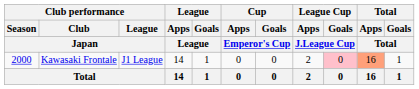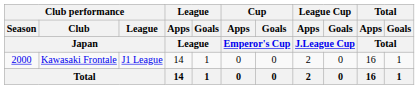Kawasaki Frontale | League Cup / Goals / J.League Cup: pink background -> no background
Kawasaki Frontale | Total / Apps / Total: lightsalmon background -> no background
